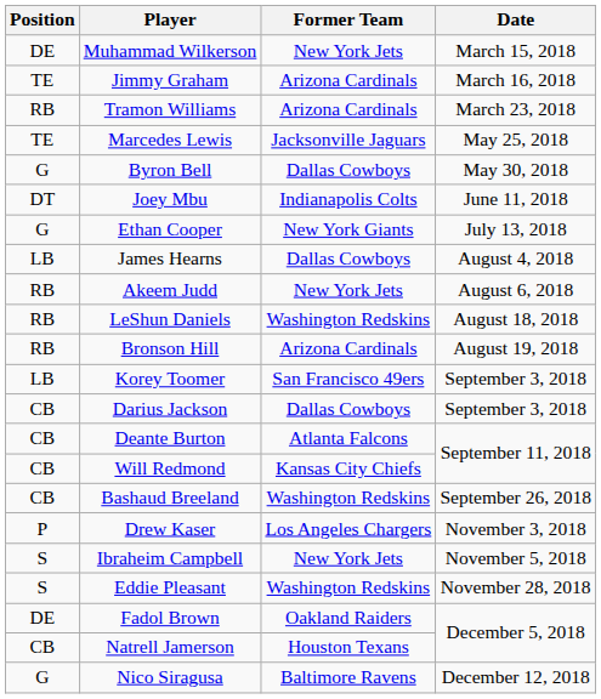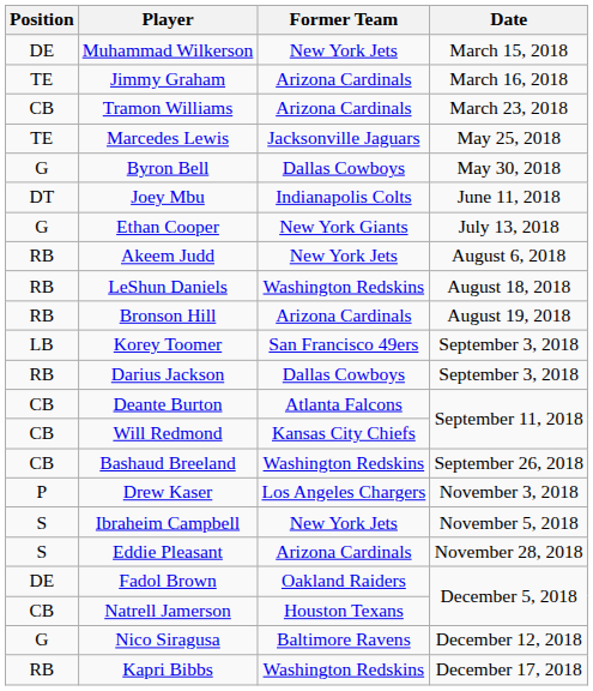Tramon Williams | Position: RB -> CB
- row: LB | James Hearns | Dallas Cowboys | August 4, 2018
Darius Jackson | Position: CB -> RB
Eddie Pleasant | Former Team: Washington Redskins -> Arizona Cardinals
+ row: RB | Kapri Bibbs | Washington Redskins | December 17, 2018
